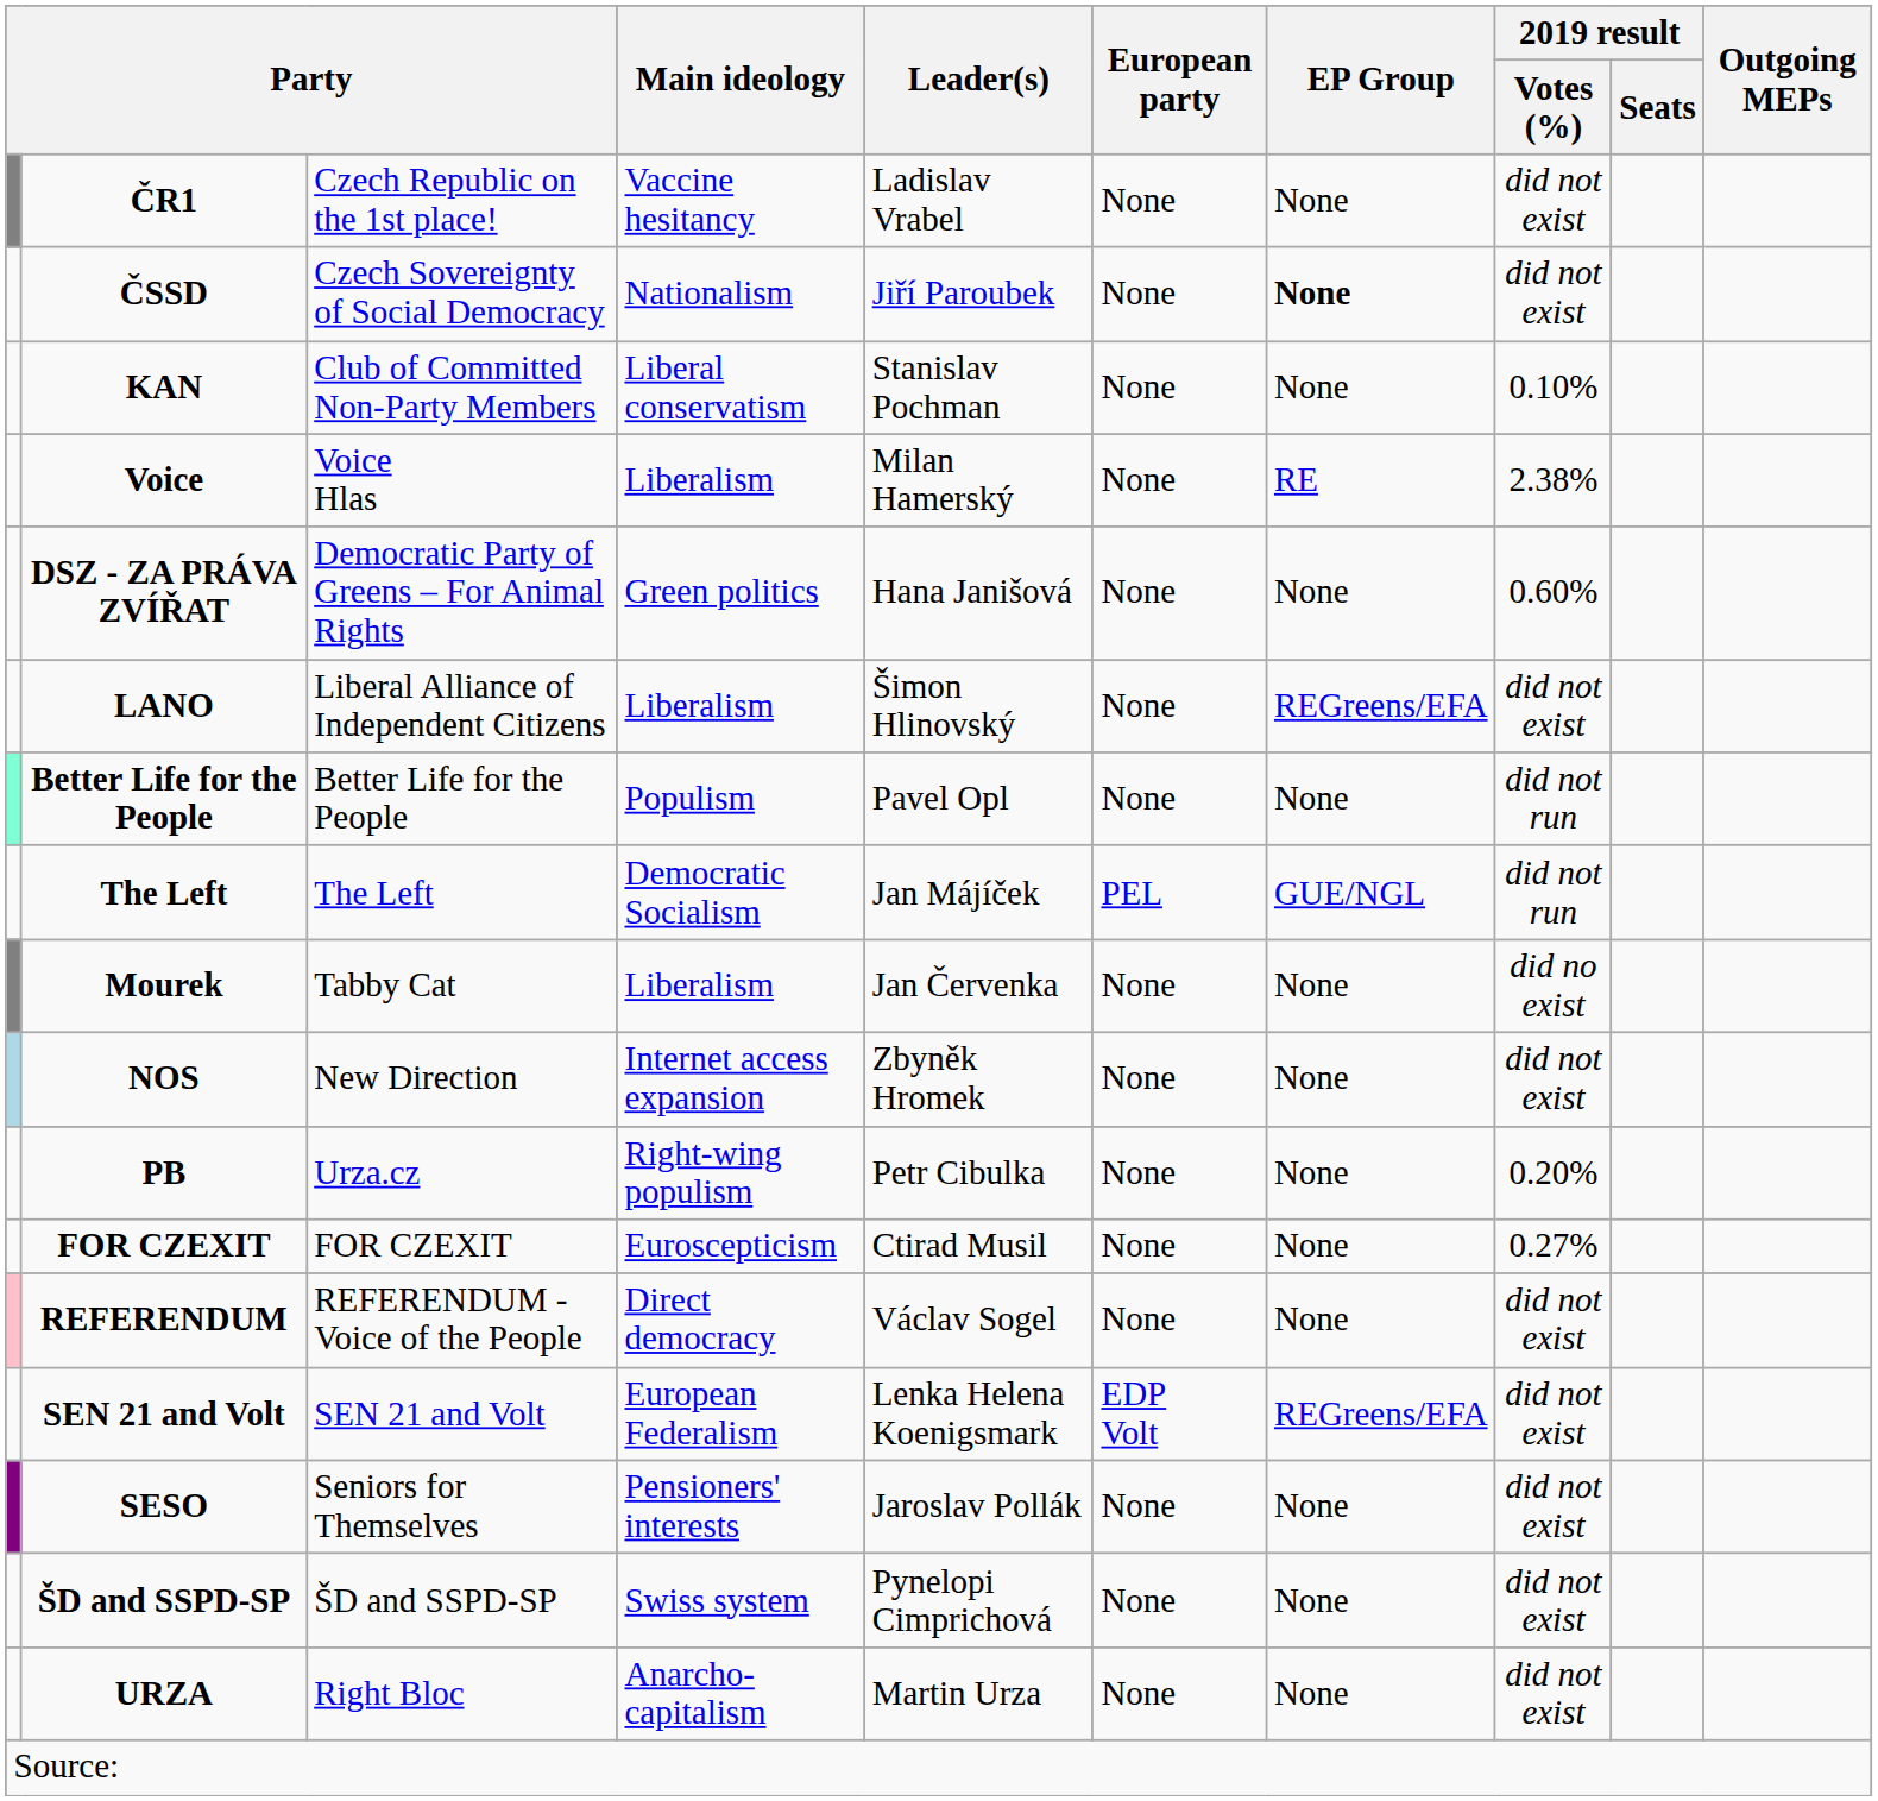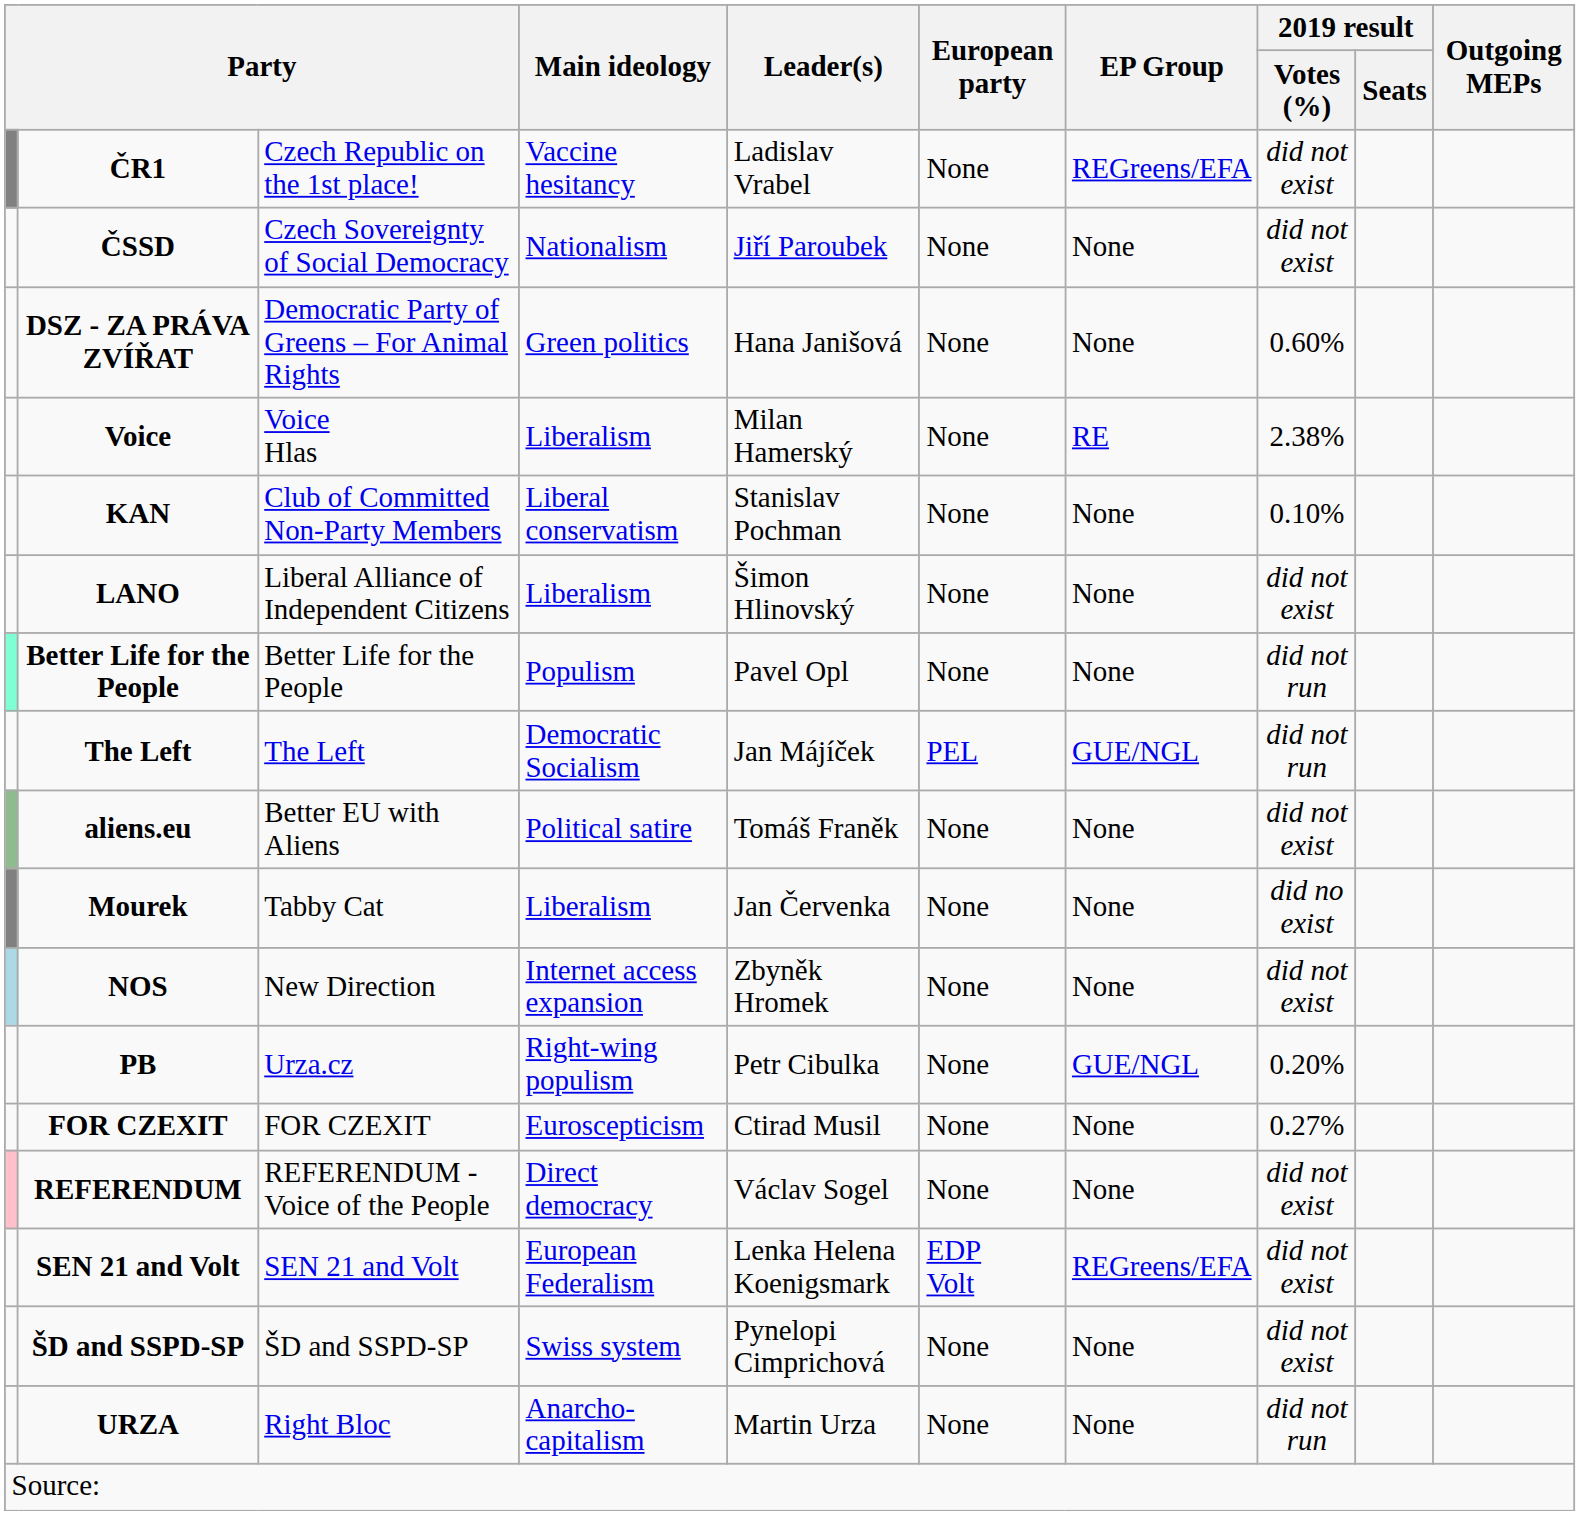ČR1 | EP Group: None -> REGreens/EFA
ČSSD | EP Group: bold -> normal
rows swapped: DSZ - ZA PRÁVA ZVÍŘAT <-> KAN
LANO | EP Group: REGreens/EFA -> None
+ row: aliens.eu | Better EU with Aliens | Political satire | Tomáš Franěk | None | None | did not exist
PB | EP Group: None -> GUE/NGL
- row: SESO | Seniors for Themselves | Pensioners' interests | Jaroslav Pollák | None | None | did not exist
URZA | 2019 result / Votes (%): did not exist -> did not run
